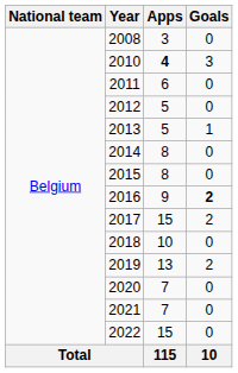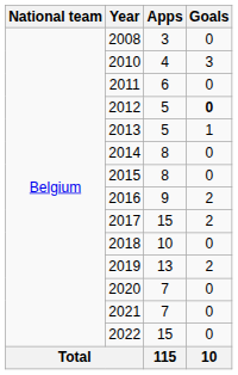2010 | Apps: bold -> normal
2012 | Goals: normal -> bold
2016 | Goals: bold -> normal
